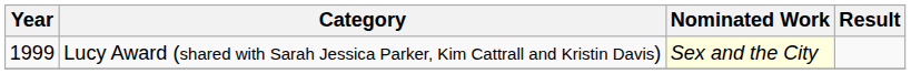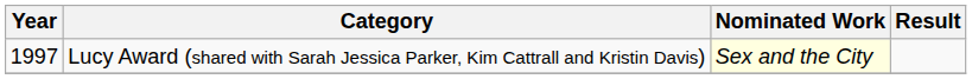row 2 | Year: 1999 -> 1997
